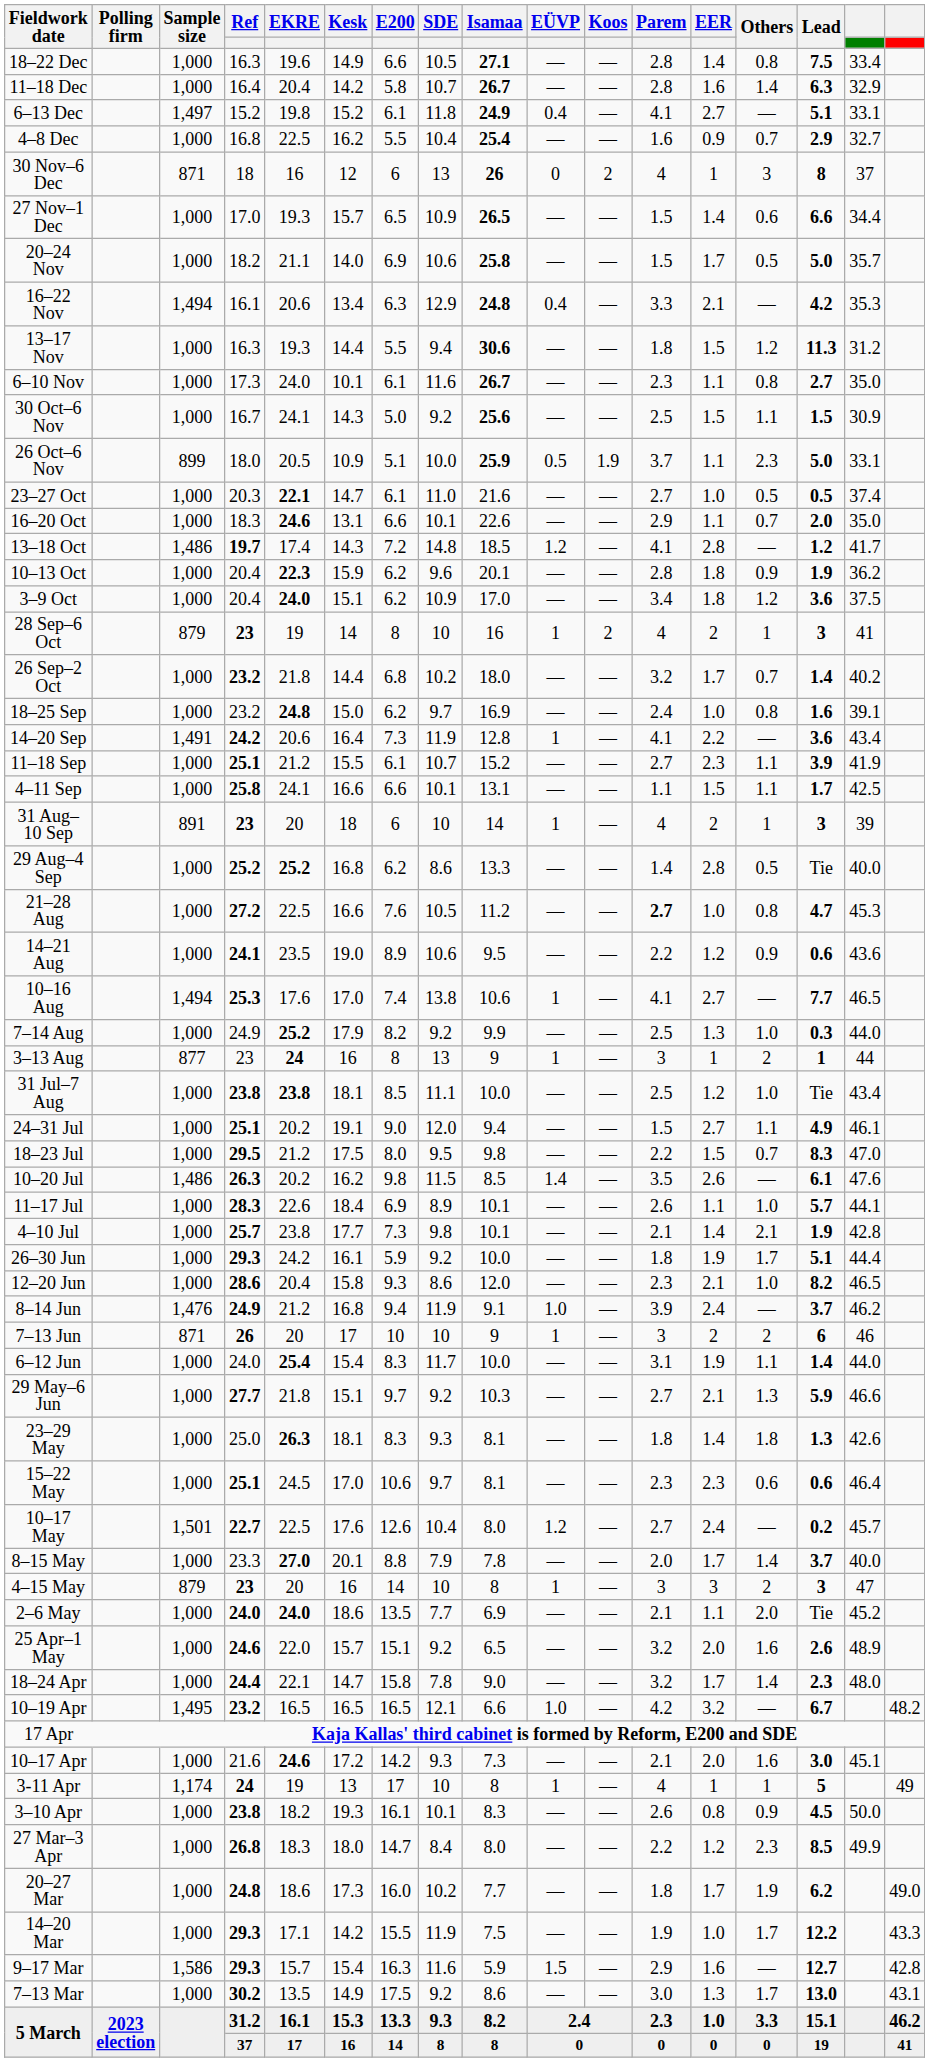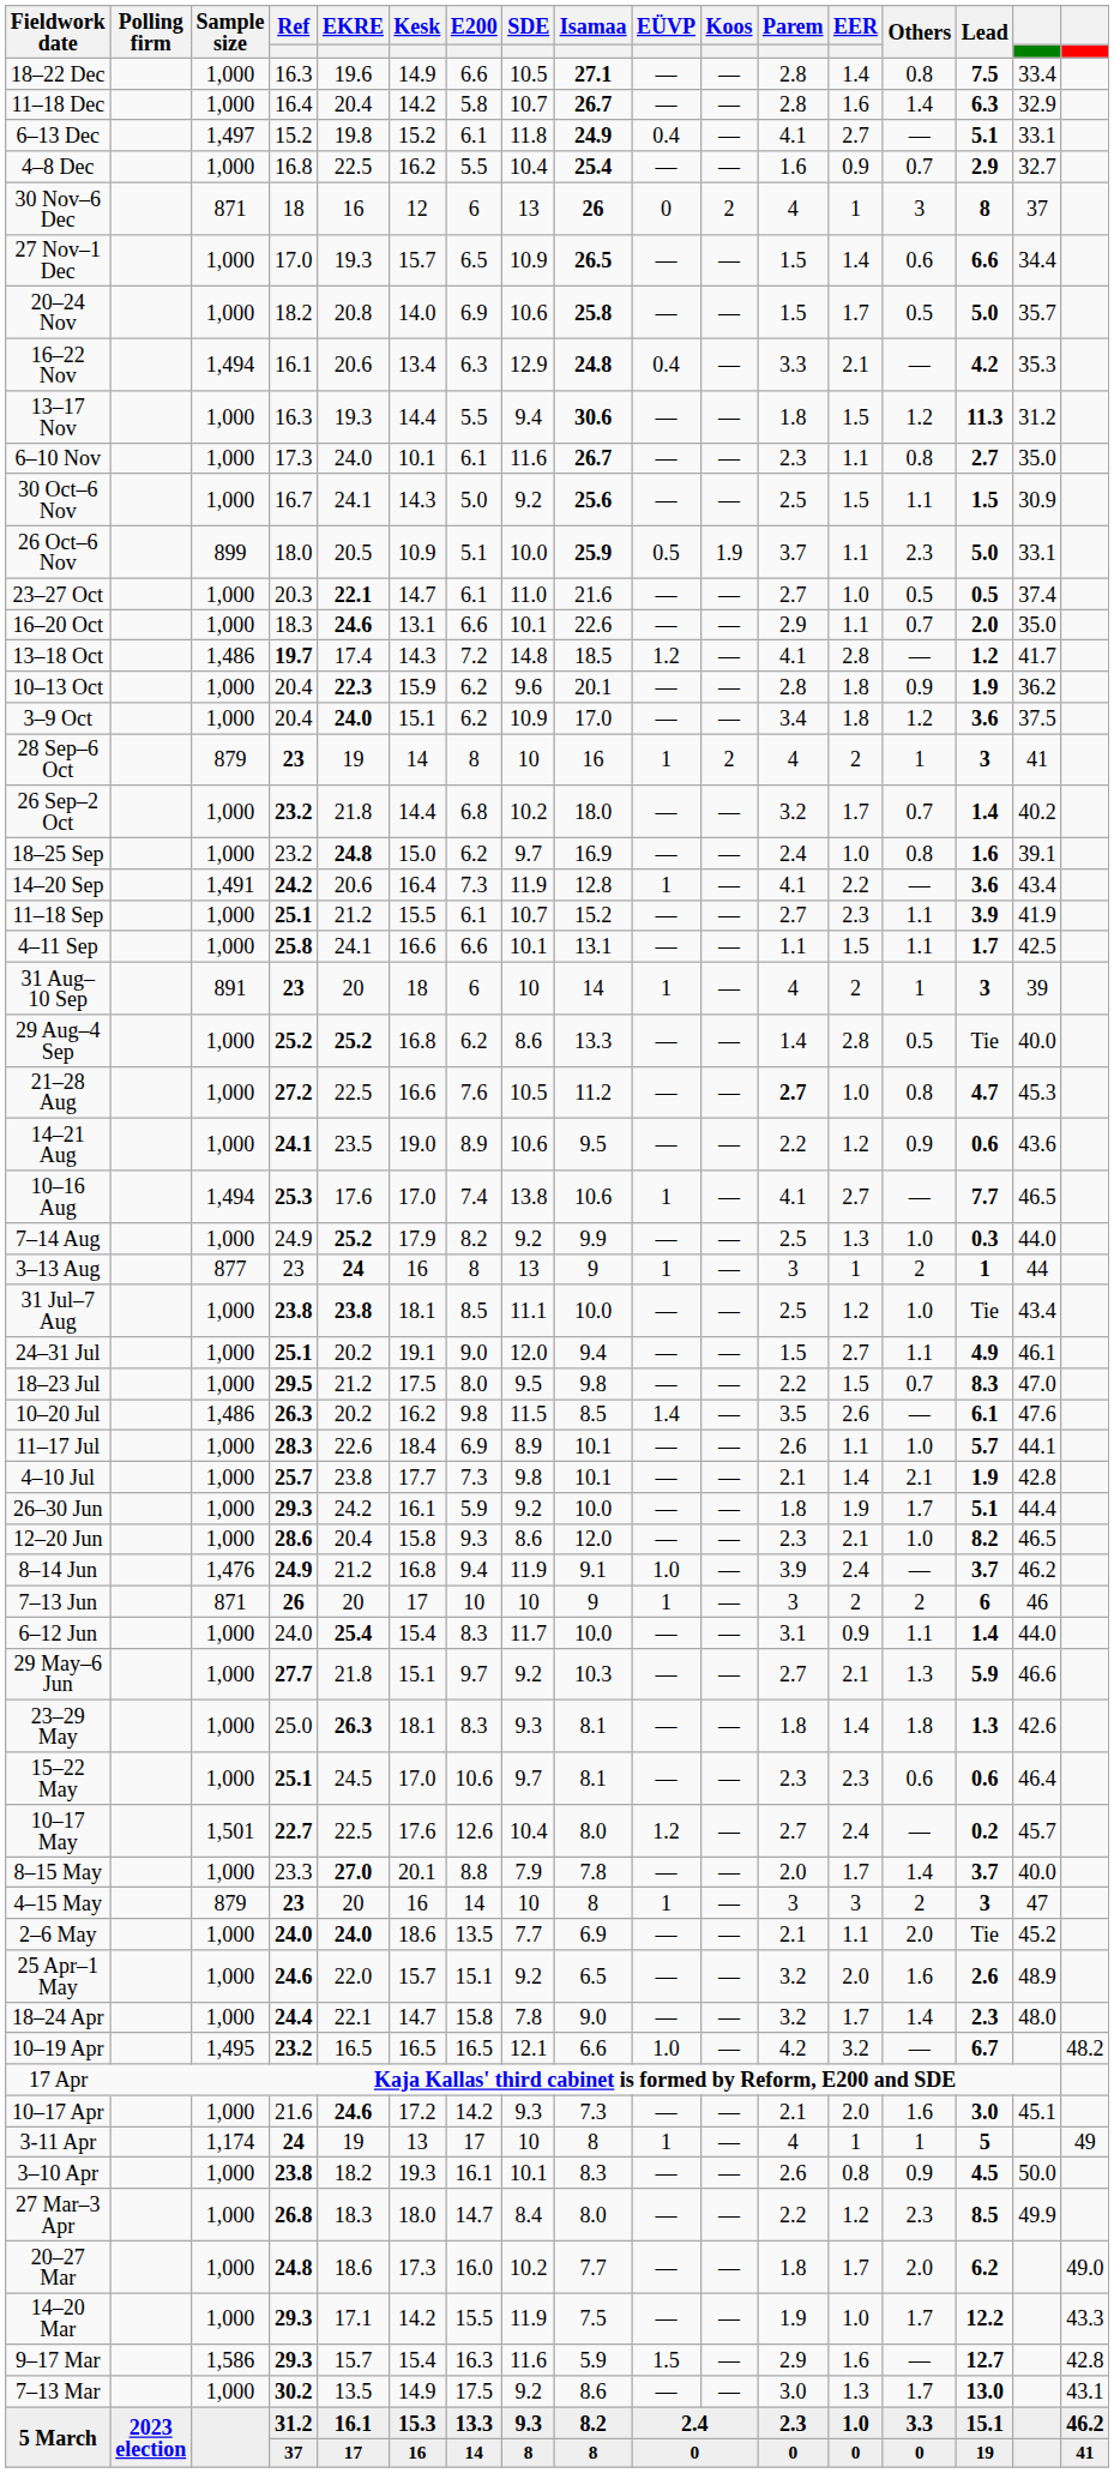20–24 Nov | EKRE: 21.1 -> 20.8
6–12 Jun | EER: 1.9 -> 0.9
20–27 Mar | Others: 1.9 -> 2.0
